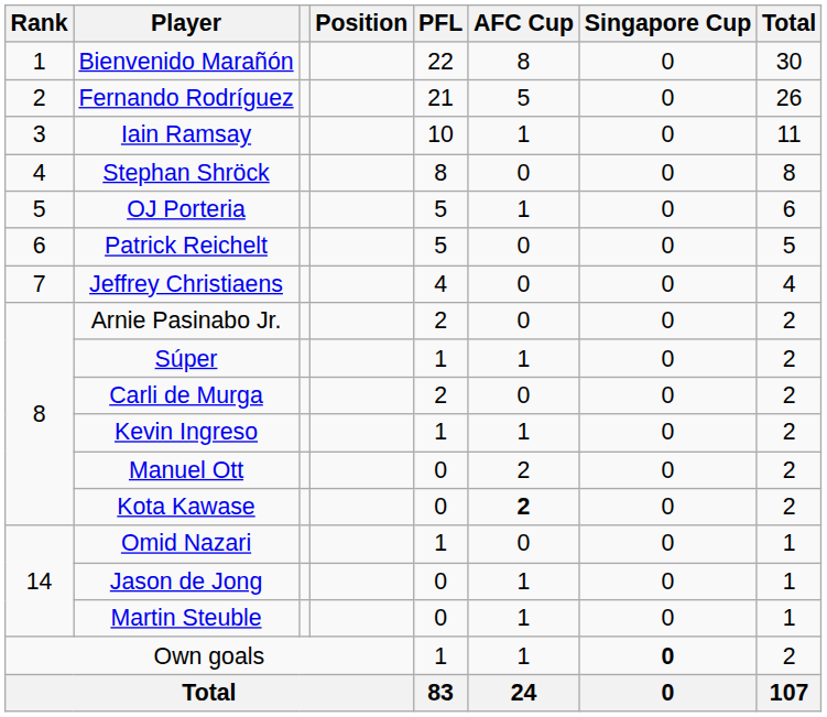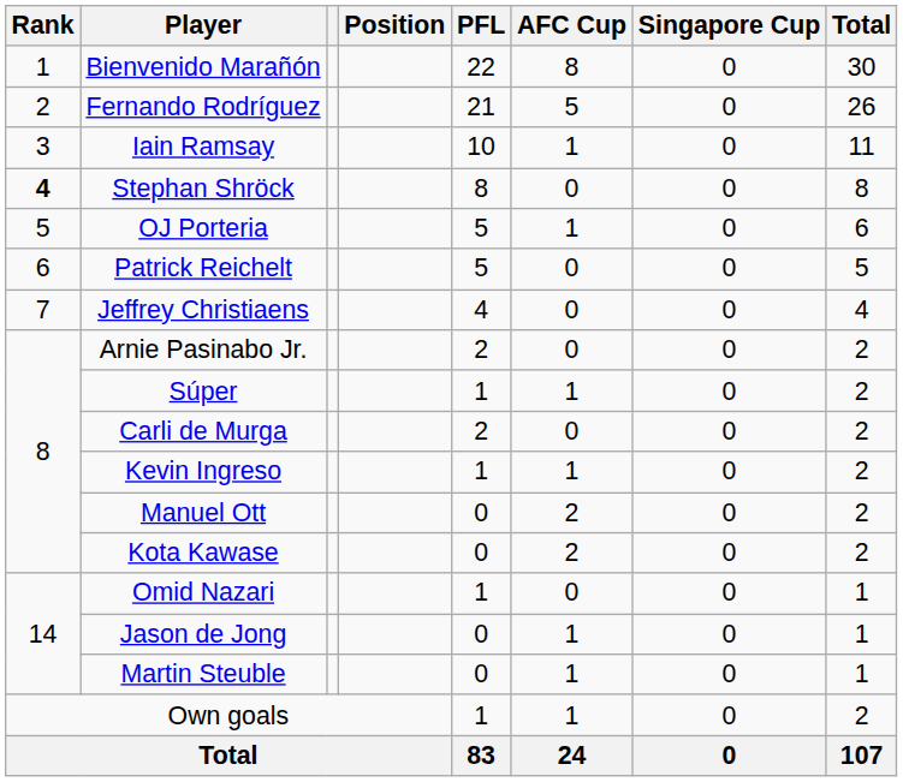Stephan Shröck | Rank: normal -> bold
Kota Kawase | AFC Cup: bold -> normal
Own goals | Singapore Cup: bold -> normal
